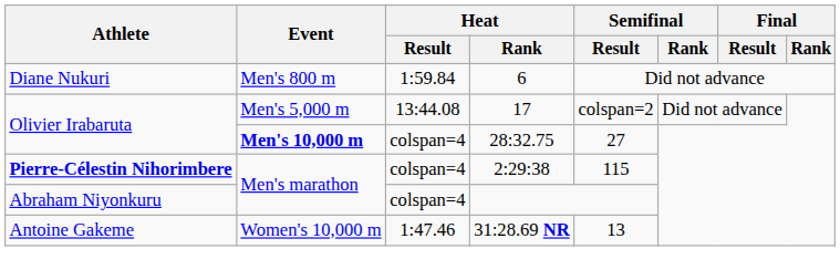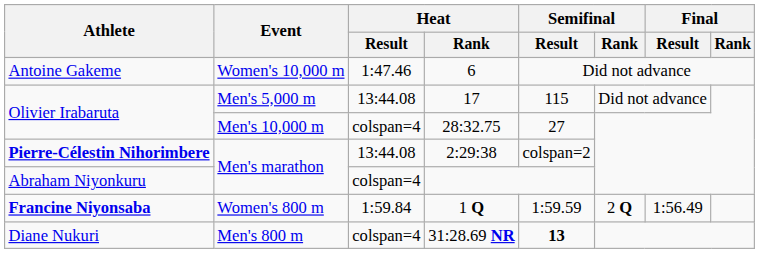6 | Athlete: Diane Nukuri -> Antoine Gakeme
6 | Event: Men's 800 m -> Women's 10,000 m
6 | Heat / Result: 1:59.84 -> 1:47.46
17 | Semifinal / Result: colspan=2 -> 115
28:32.75 | Event: bold -> normal
2:29:38 | Heat / Result: colspan=4 -> 13:44.08
2:29:38 | Semifinal / Result: 115 -> colspan=2
+ row: Francine Niyonsaba | Women's 800 m | 1:59.84 | 1 Q | 1:59.59 | 2 Q | 1:56.49
31:28.69 NR | Athlete: Antoine Gakeme -> Diane Nukuri
31:28.69 NR | Event: Women's 10,000 m -> Men's 800 m
31:28.69 NR | Heat / Result: 1:47.46 -> colspan=4
31:28.69 NR | Semifinal / Result: normal -> bold
